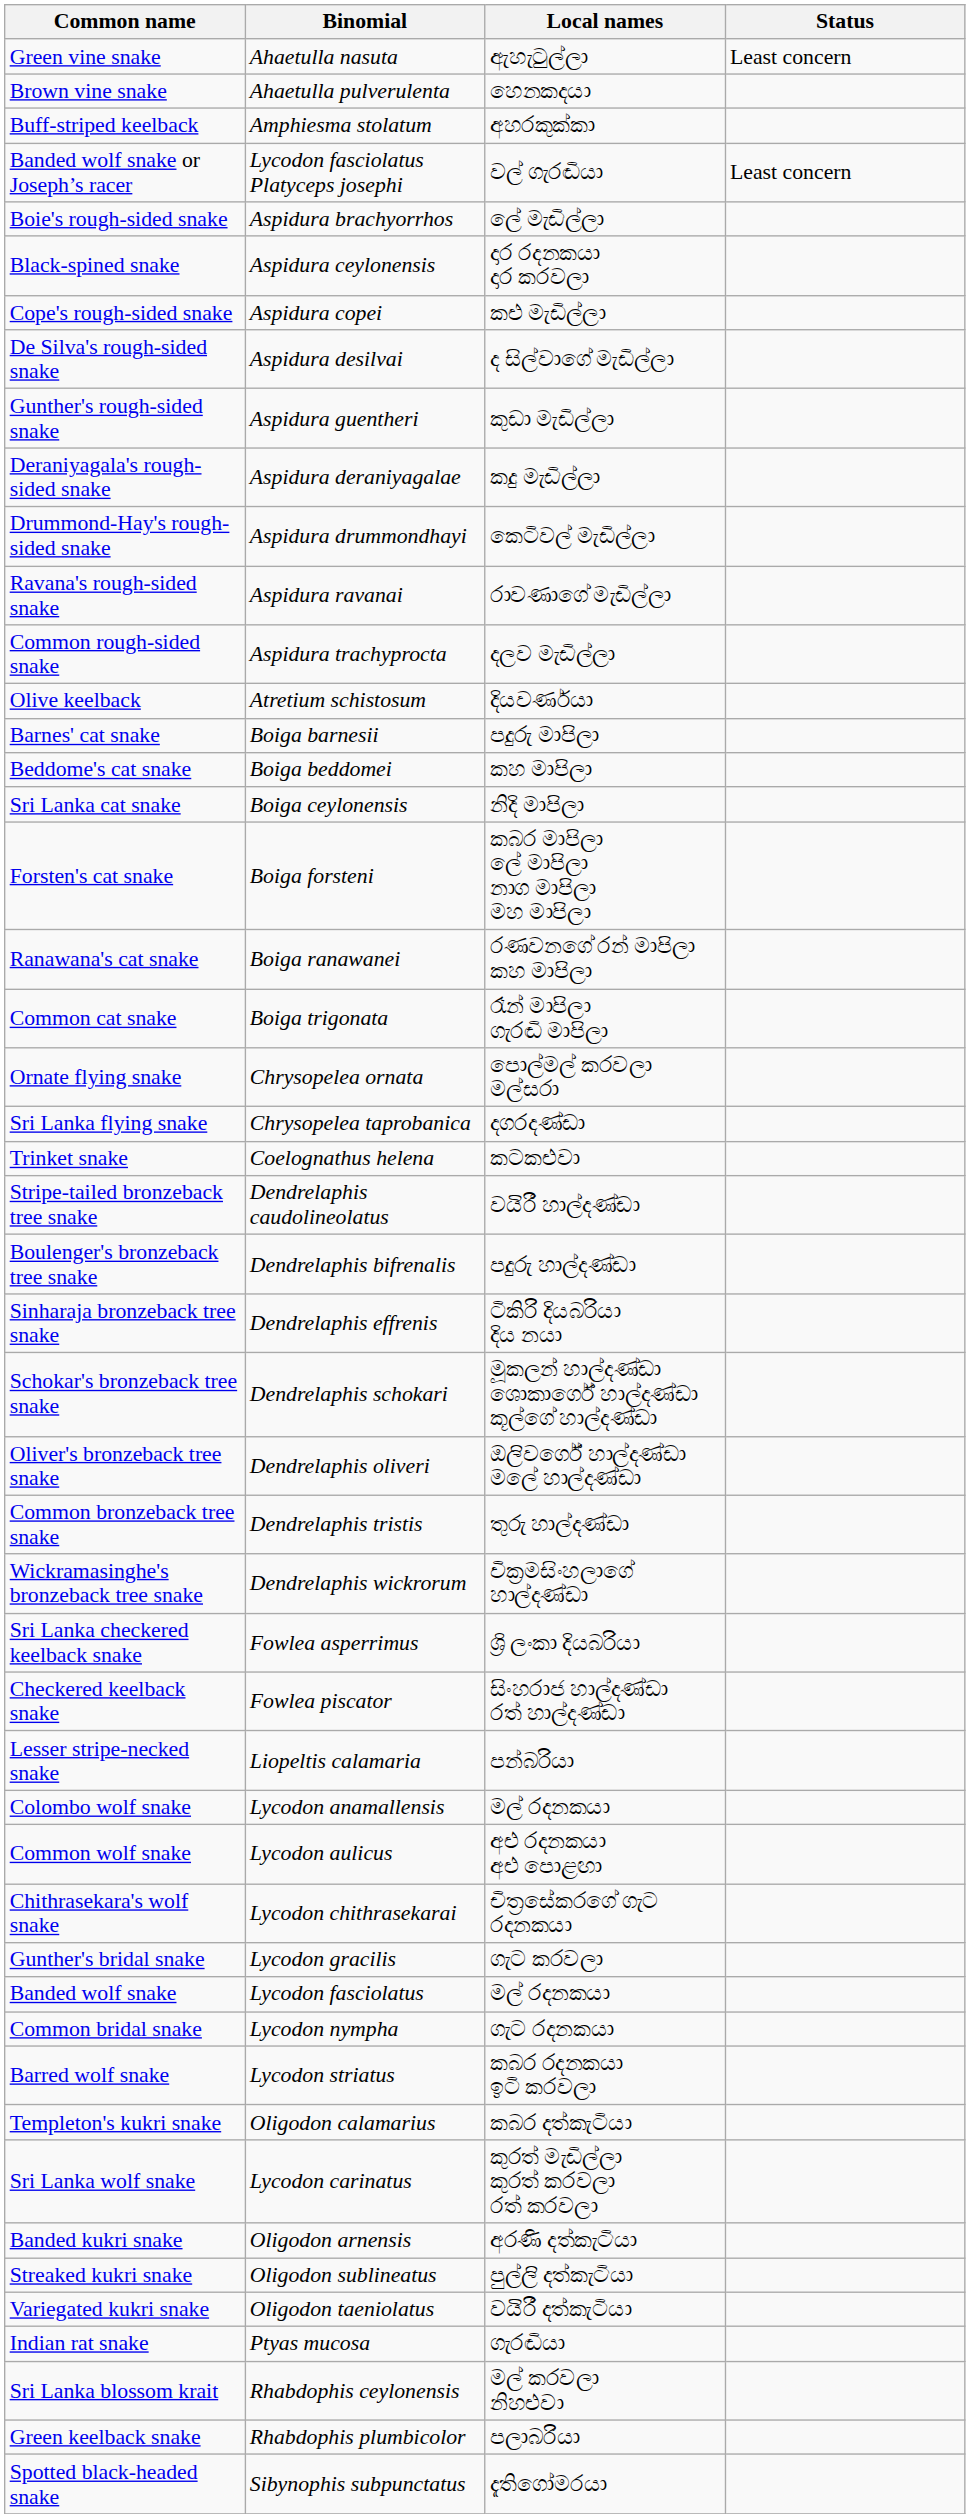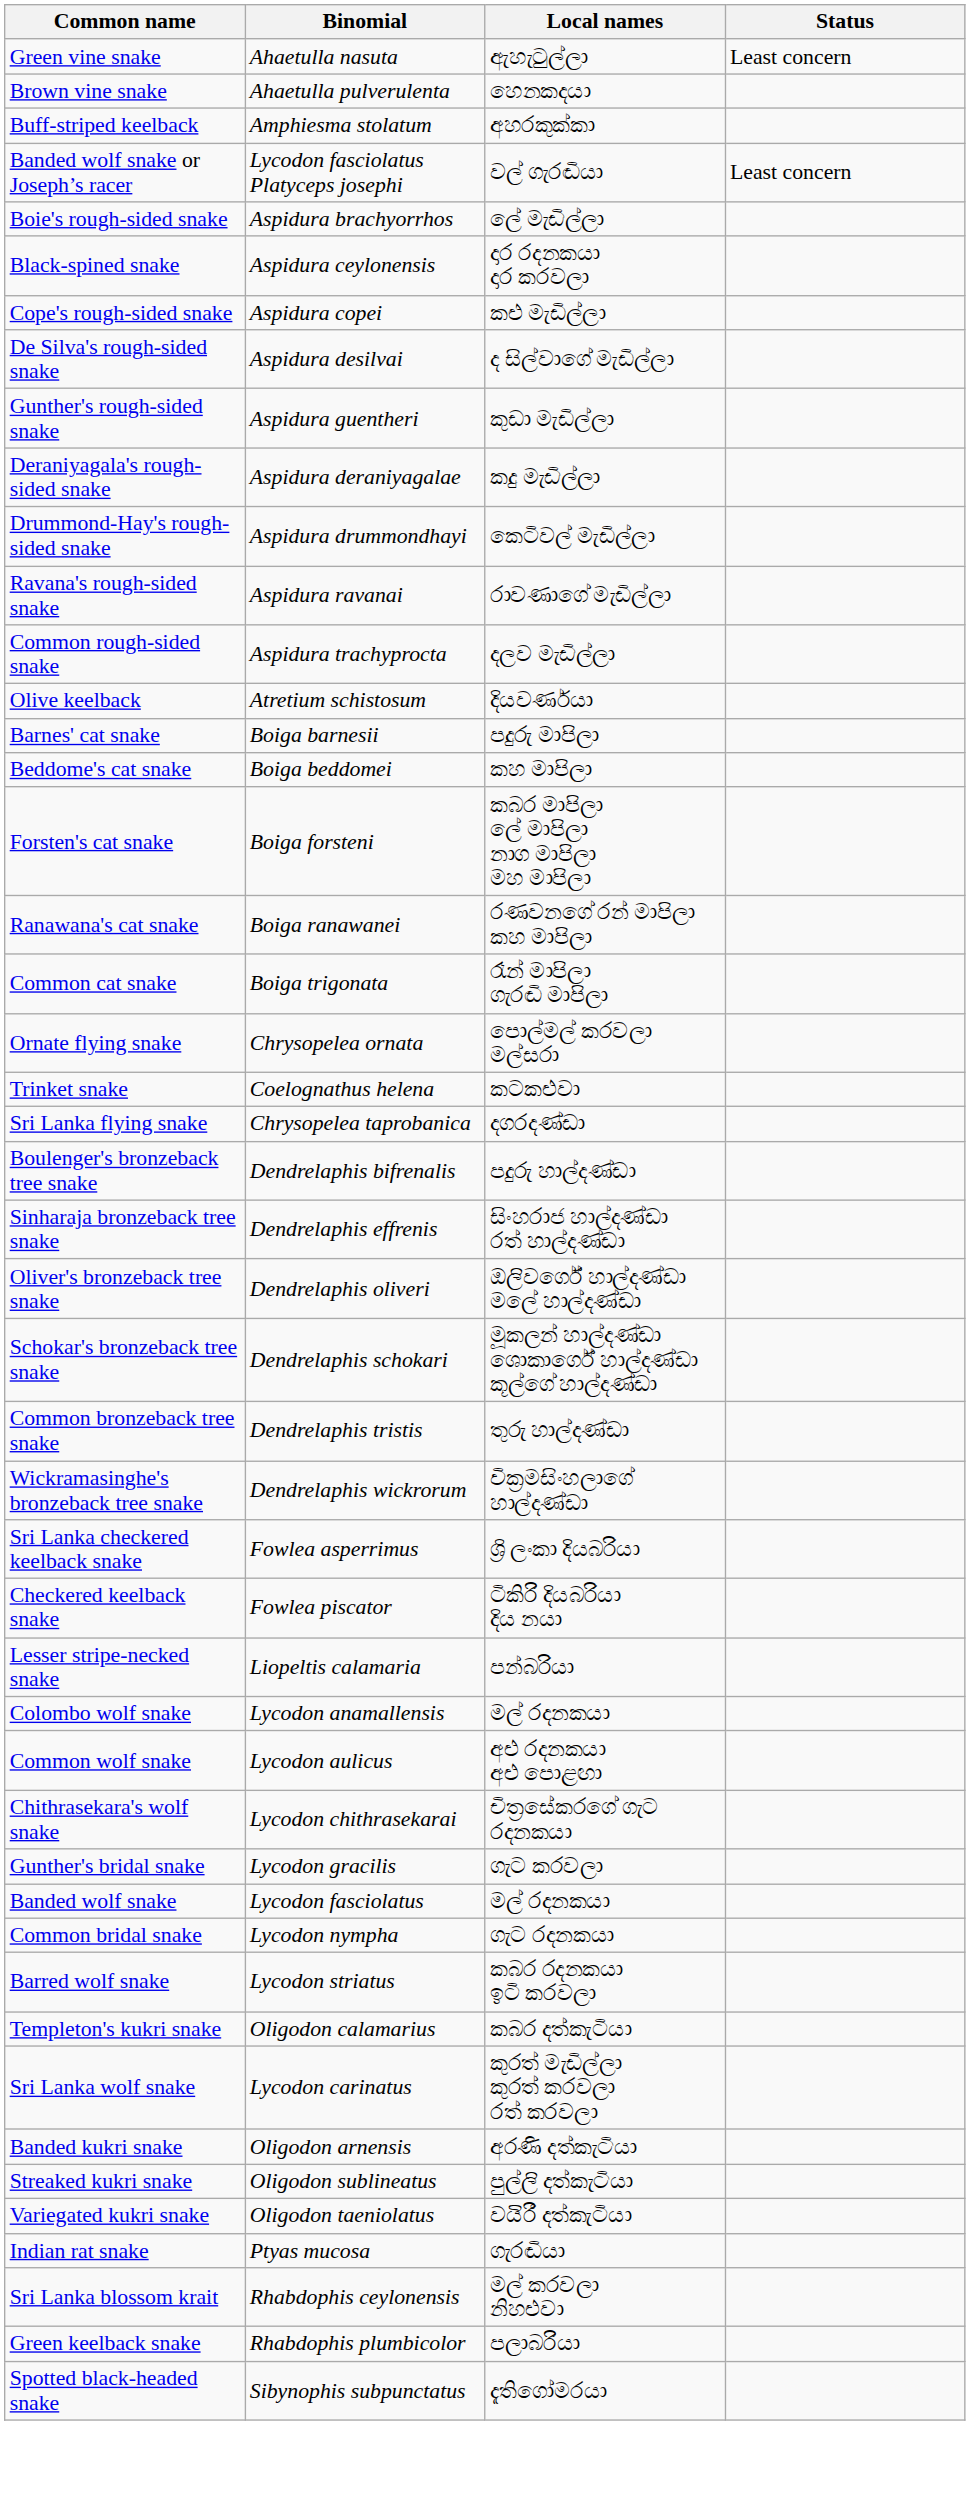- row: Sri Lanka cat snake | Boiga ceylonensis | නිදි මාපිලා
rows swapped: Sri Lanka flying snake <-> Trinket snake
- row: Stripe-tailed bronzeback tree snake | Dendrelaphis caudolineolatus | වයිරී හාල්දණ්ඩා
Sinharaja bronzeback tree snake | Local names: ටිකිරි දියබරියා දිය නයා -> සිංහරාජ හාල්දණ්ඩා රත් හාල්දණ්ඩා
rows swapped: Oliver's bronzeback tree snake <-> Schokar's bronzeback tree snake
Checkered keelback snake | Local names: සිංහරාජ හාල්දණ්ඩා රත් හාල්දණ්ඩා -> ටිකිරි දියබරියා දිය නයා
